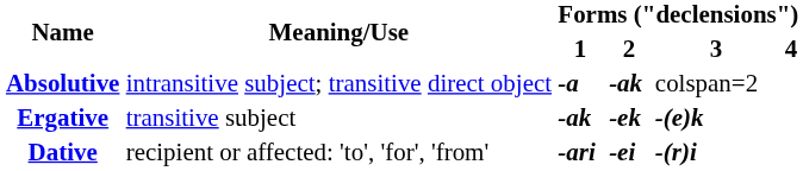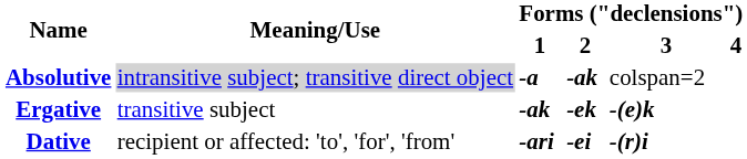Absolutive | Meaning/Use: no background -> lightgrey background
